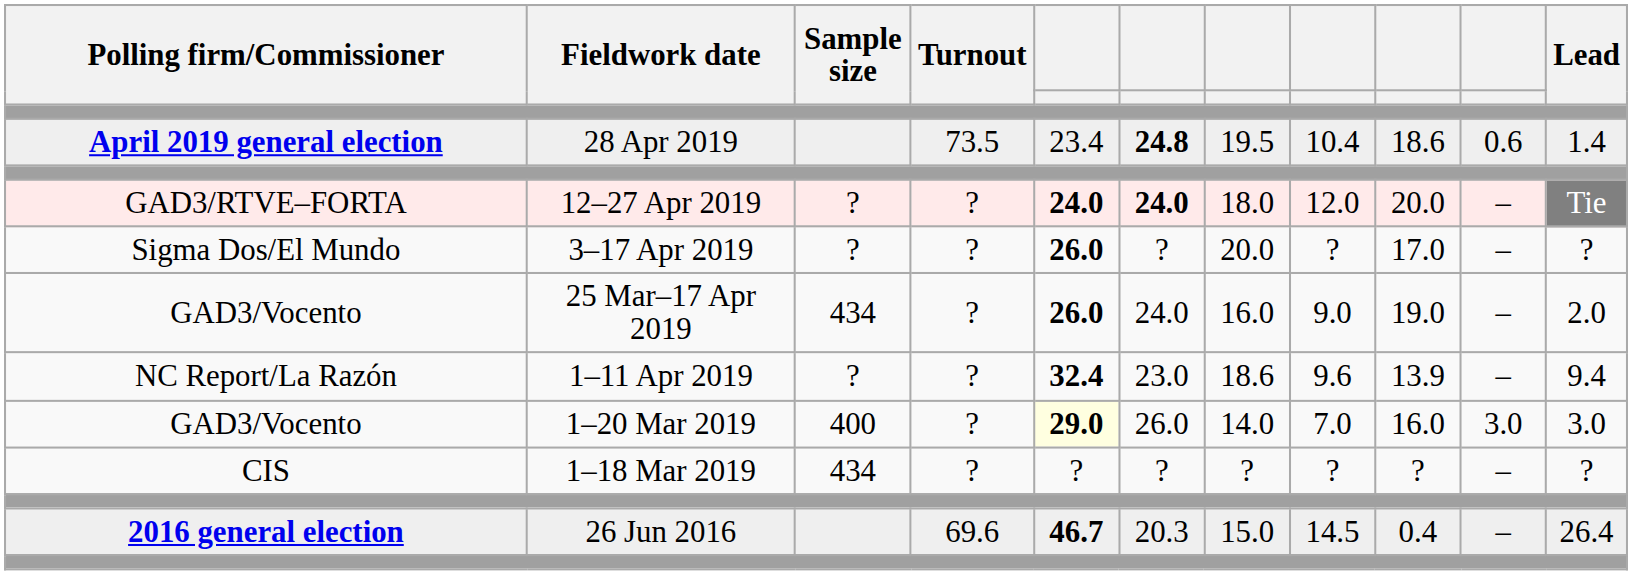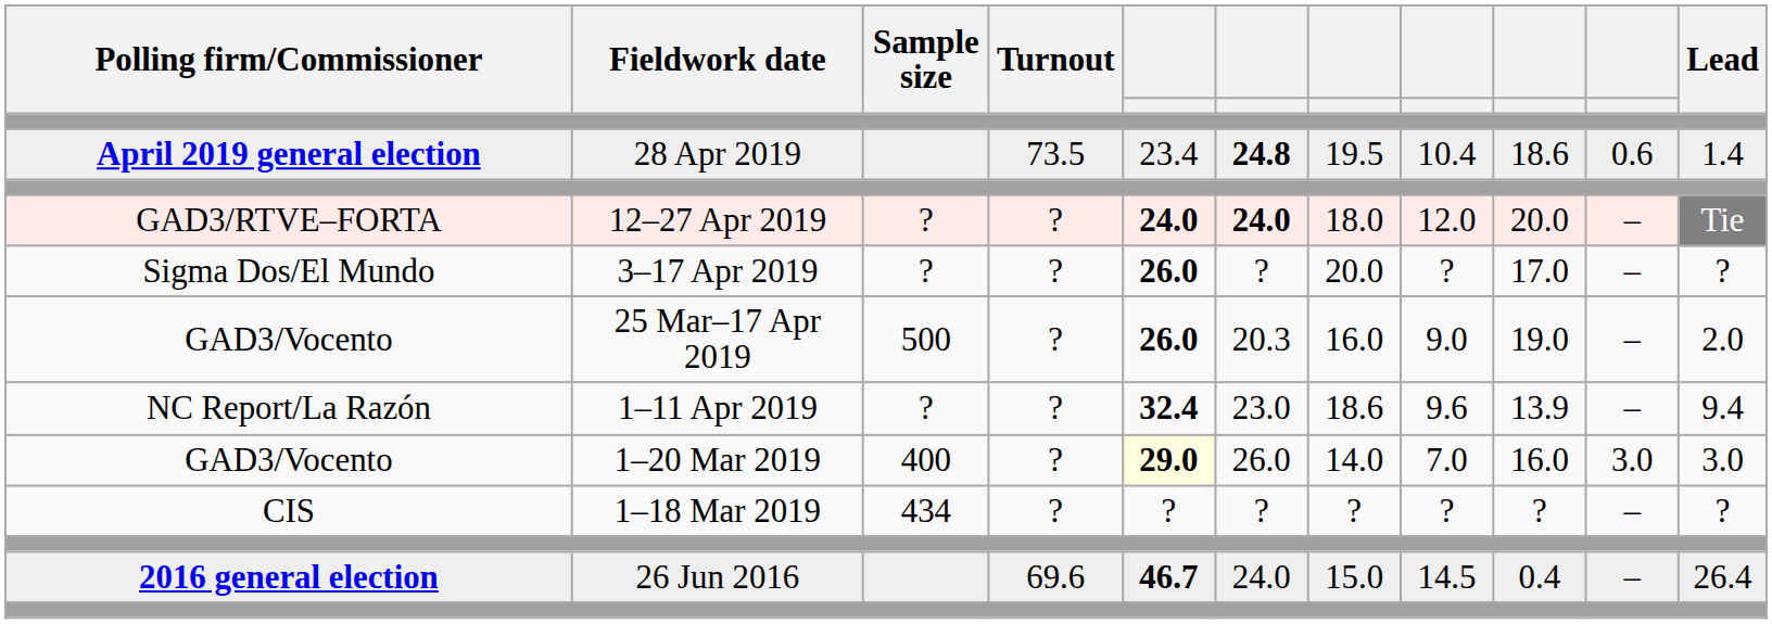25 Mar–17 Apr 2019 | Sample size: 434 -> 500
25 Mar–17 Apr 2019 | column 6: 24.0 -> 20.3
26 Jun 2016 | column 6: 20.3 -> 24.0
